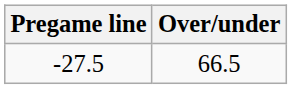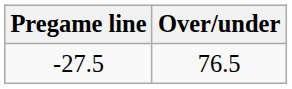-27.5 | Over/under: 66.5 -> 76.5
